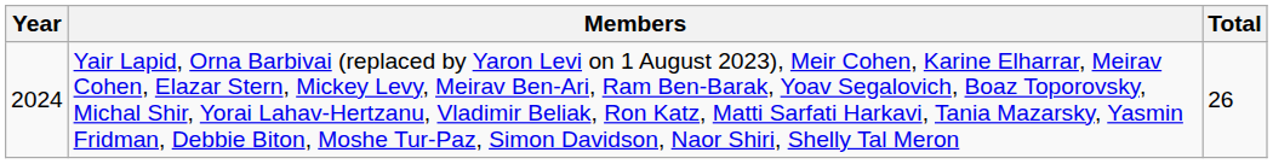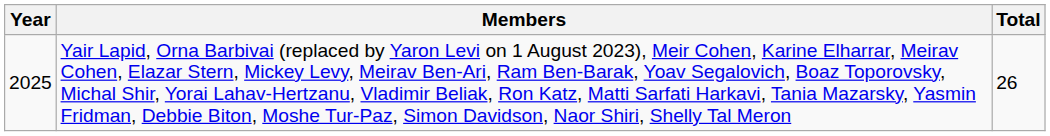row 2 | Year: 2024 -> 2025
